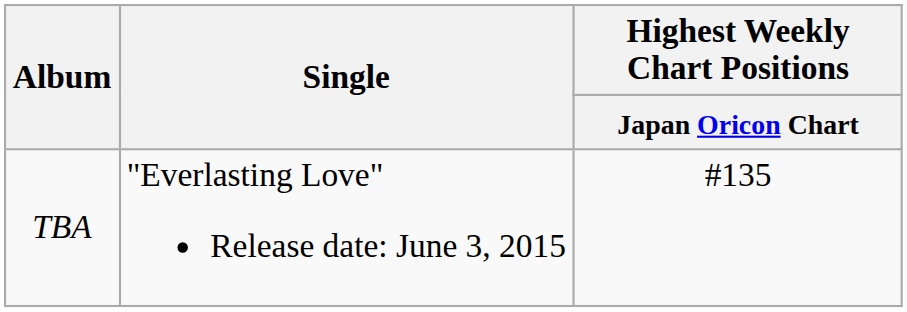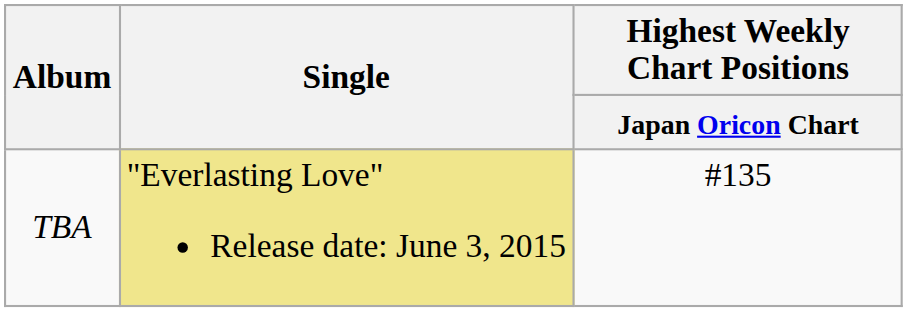TBA | Single: no background -> khaki background
